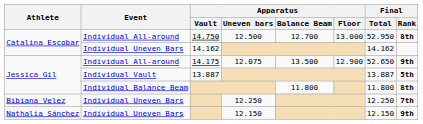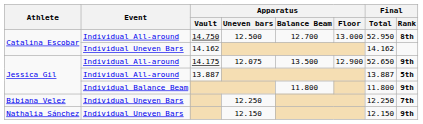row 6 | Event: Individual Vault -> Individual All-around
row 7 | Final / Rank: 8th -> 9th
